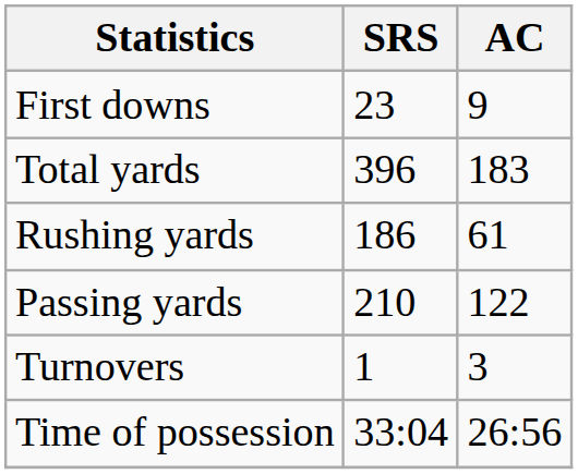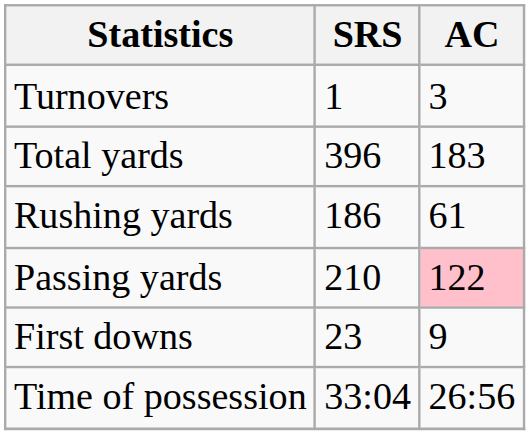rows swapped: First downs <-> Turnovers
Passing yards | AC: no background -> pink background
